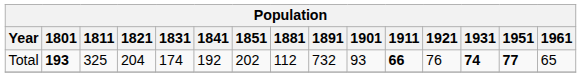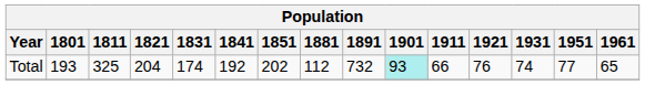row 3 | 1801: bold -> normal
row 3 | 1901: no background -> paleturquoise background
row 3 | 1911: bold -> normal
row 3 | 1931: bold -> normal
row 3 | 1951: bold -> normal
